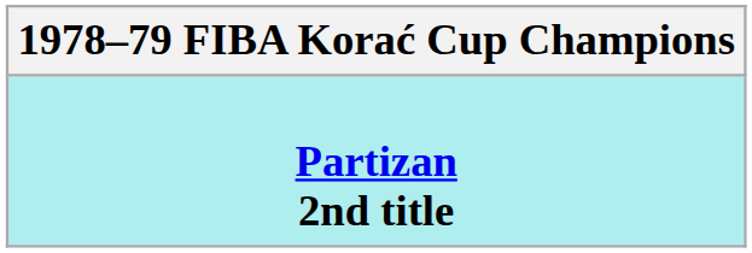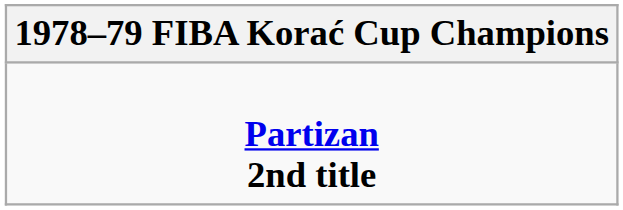row 2 | column 1: paleturquoise background -> no background
